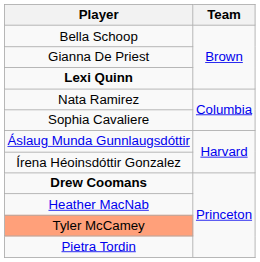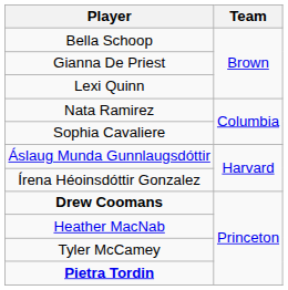Lexi Quinn | Player: bold -> normal
Tyler McCamey | Player: lightsalmon background -> no background
Pietra Tordin | Player: normal -> bold
